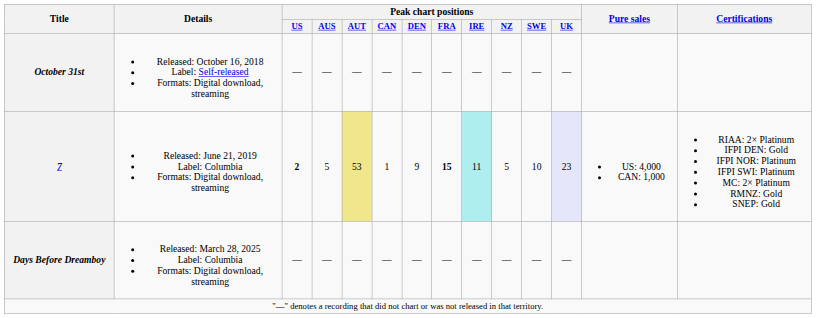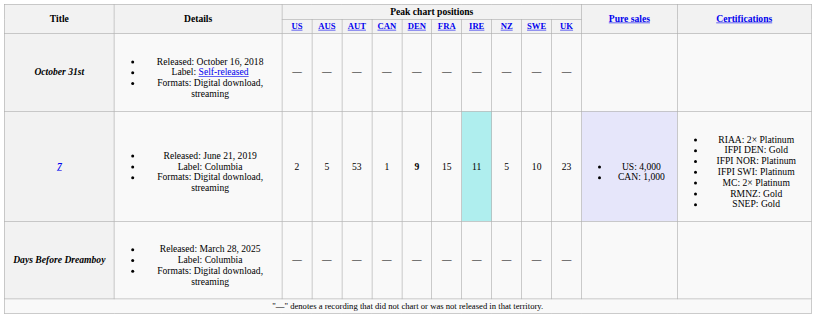7 | Peak chart positions / US: bold -> normal
7 | Peak chart positions / AUT: khaki background -> no background
7 | Peak chart positions / DEN: normal -> bold
7 | Peak chart positions / FRA: bold -> normal
7 | Peak chart positions / UK: lavender background -> no background
7 | Pure sales: no background -> lavender background
